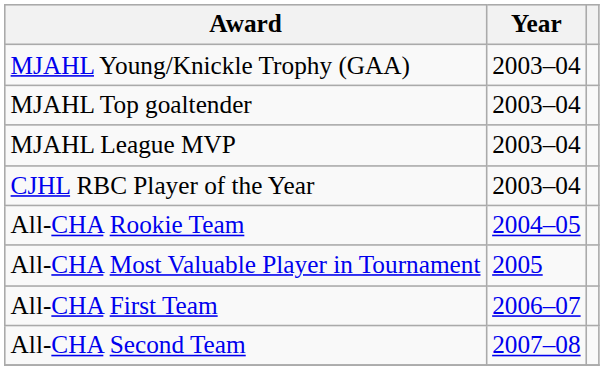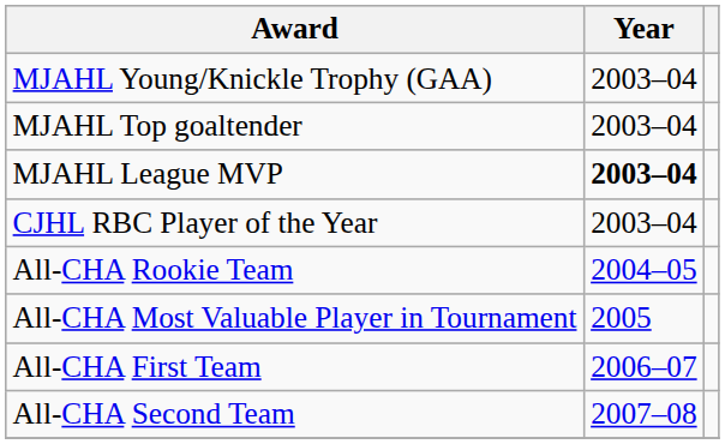MJAHL League MVP | Year: normal -> bold
